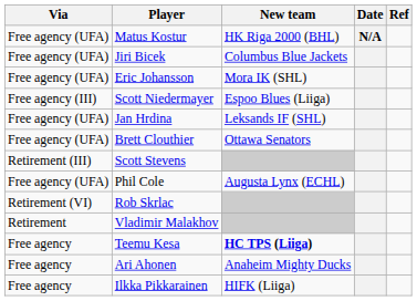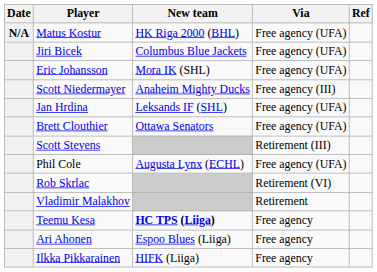columns swapped: Date <-> Via
Scott Niedermayer | New team: Espoo Blues (Liiga) -> Anaheim Mighty Ducks
Ari Ahonen | New team: Anaheim Mighty Ducks -> Espoo Blues (Liiga)
